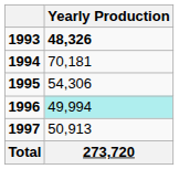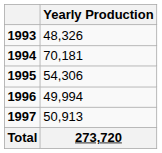1993 | Yearly Production: bold -> normal
1996 | Yearly Production: paleturquoise background -> no background
